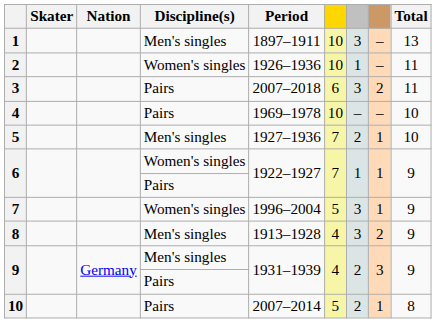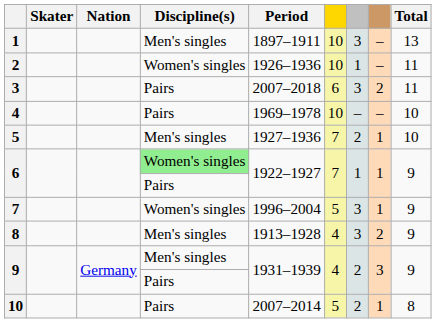6 / Women's singles | Discipline(s): no background -> lightgreen background
